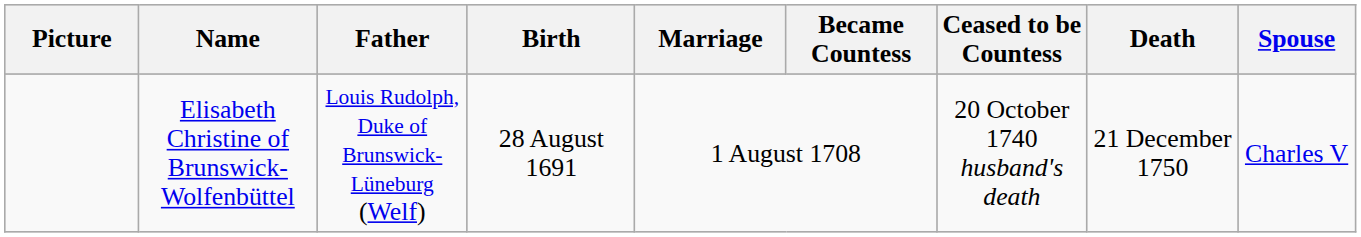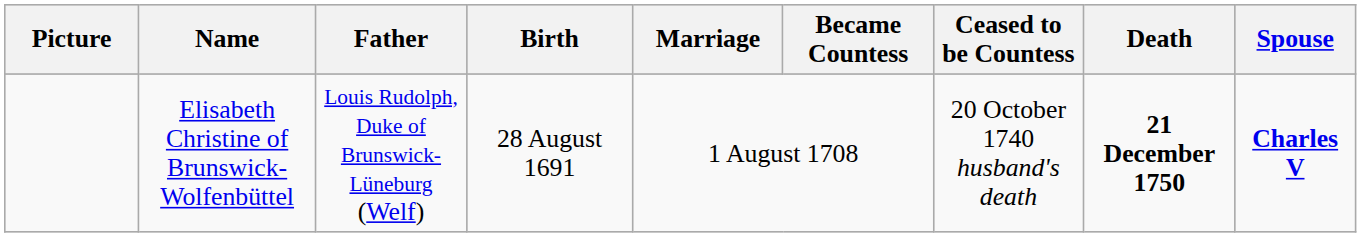Elisabeth Christine of Brunswick-Wolfenbüttel | Death: normal -> bold
Elisabeth Christine of Brunswick-Wolfenbüttel | Spouse: normal -> bold
